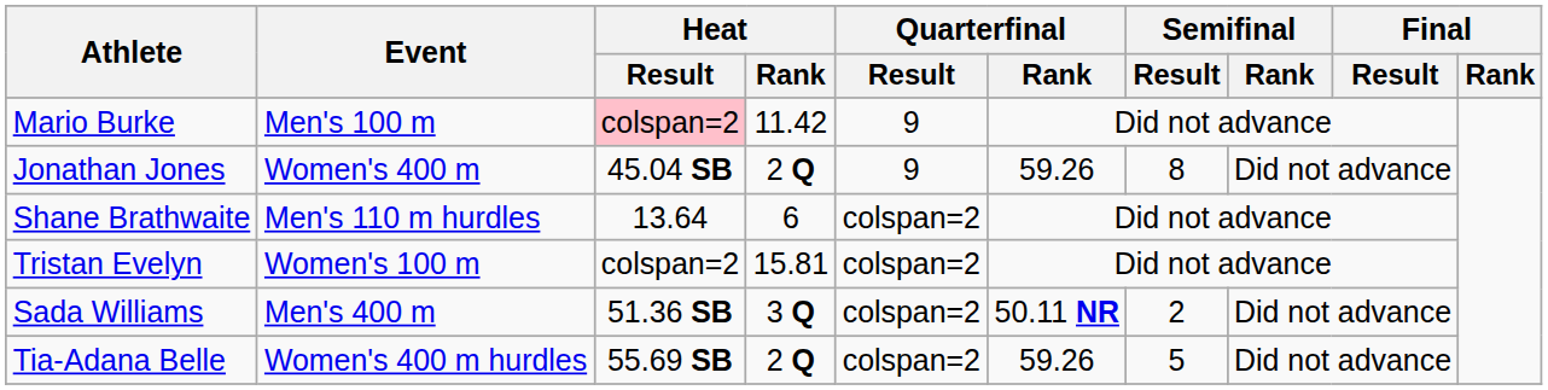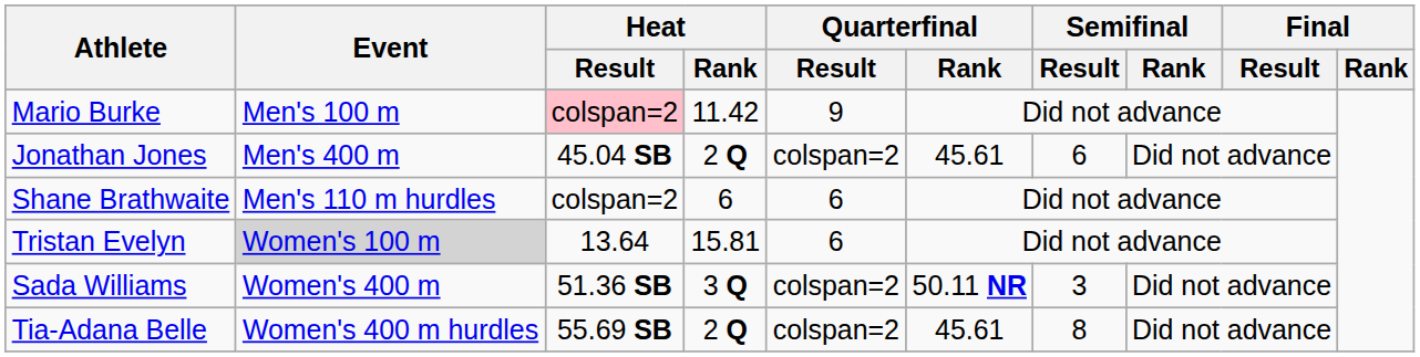Jonathan Jones | Event: Women's 400 m -> Men's 400 m
Jonathan Jones | Quarterfinal / Result: 9 -> colspan=2
Jonathan Jones | Quarterfinal / Rank: 59.26 -> 45.61
Jonathan Jones | Semifinal / Result: 8 -> 6
Shane Brathwaite | Heat / Result: 13.64 -> colspan=2
Shane Brathwaite | Quarterfinal / Result: colspan=2 -> 6
Tristan Evelyn | Event: no background -> lightgrey background
Tristan Evelyn | Heat / Result: colspan=2 -> 13.64
Tristan Evelyn | Quarterfinal / Result: colspan=2 -> 6
Sada Williams | Event: Men's 400 m -> Women's 400 m
Sada Williams | Semifinal / Result: 2 -> 3
Tia-Adana Belle | Quarterfinal / Rank: 59.26 -> 45.61
Tia-Adana Belle | Semifinal / Result: 5 -> 8
